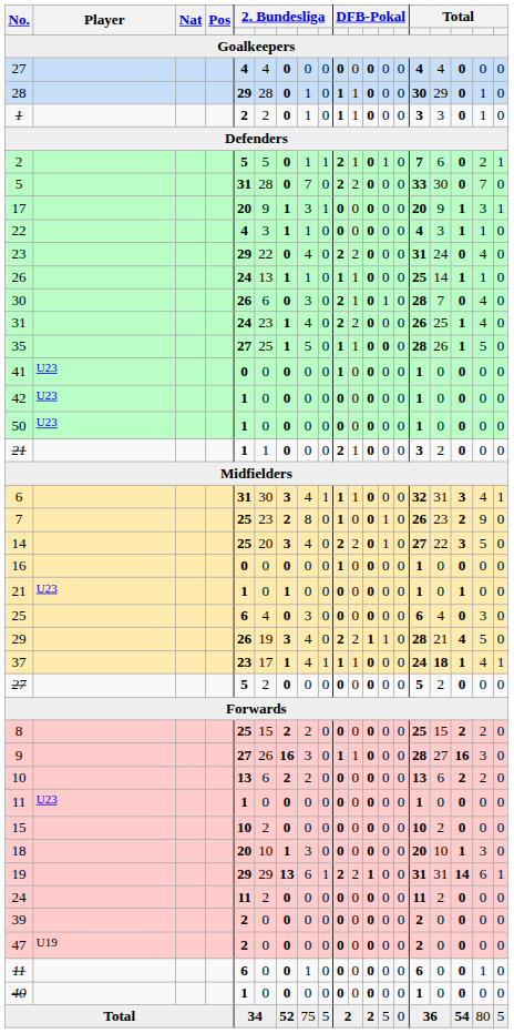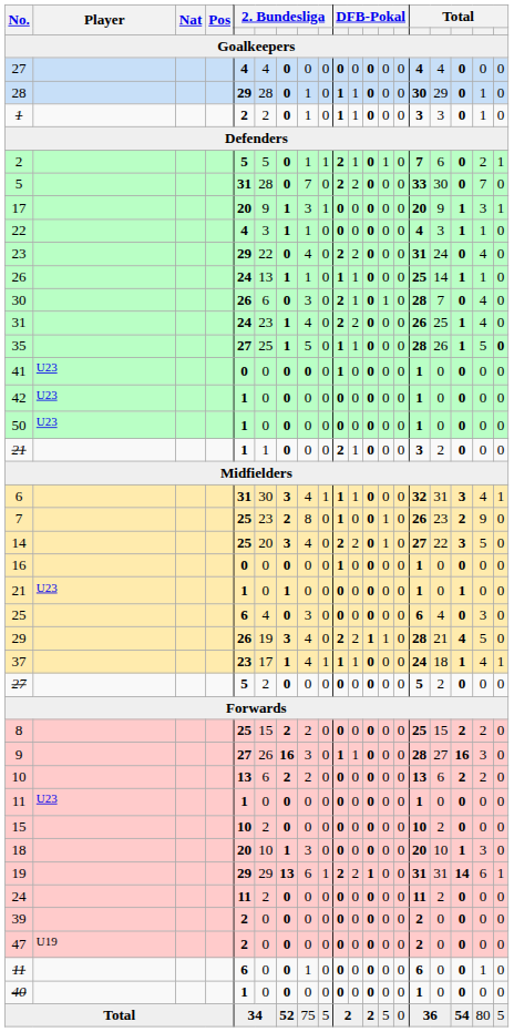35 | column 13: bold -> normal
35 | column 19: normal -> bold
41 | column 8: normal -> bold
37 | column 16: bold -> normal
